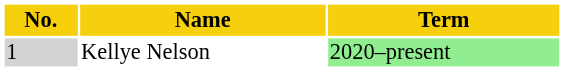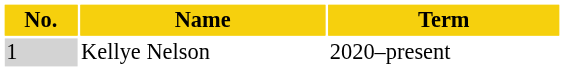Kellye Nelson | Term: lightgreen background -> no background
